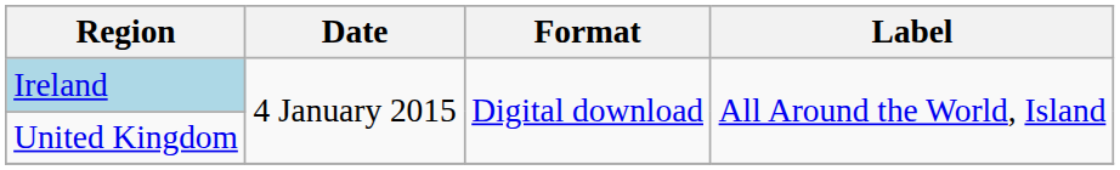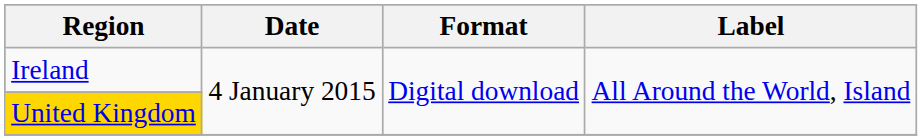Ireland | Region: lightblue background -> no background
United Kingdom | Region: no background -> gold background
